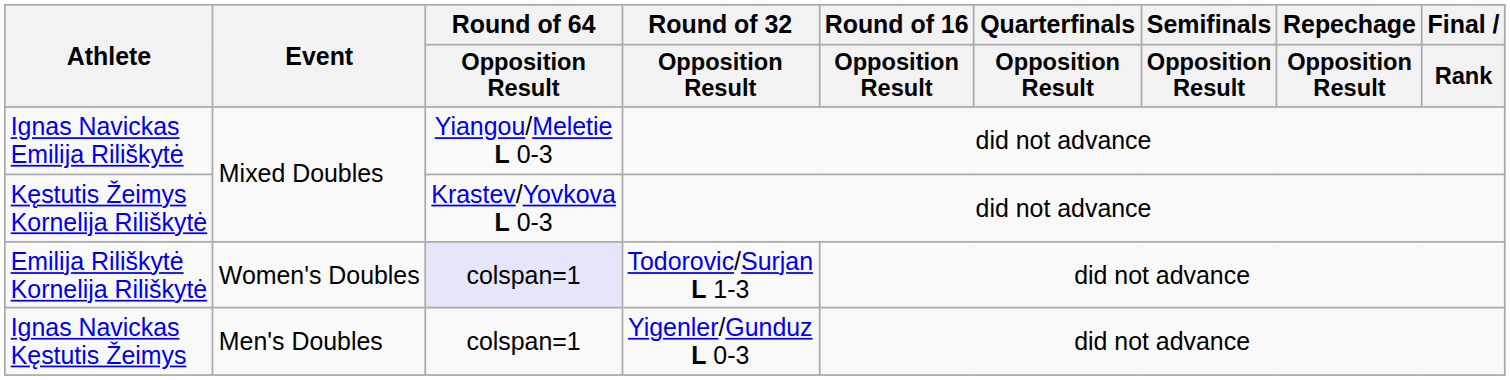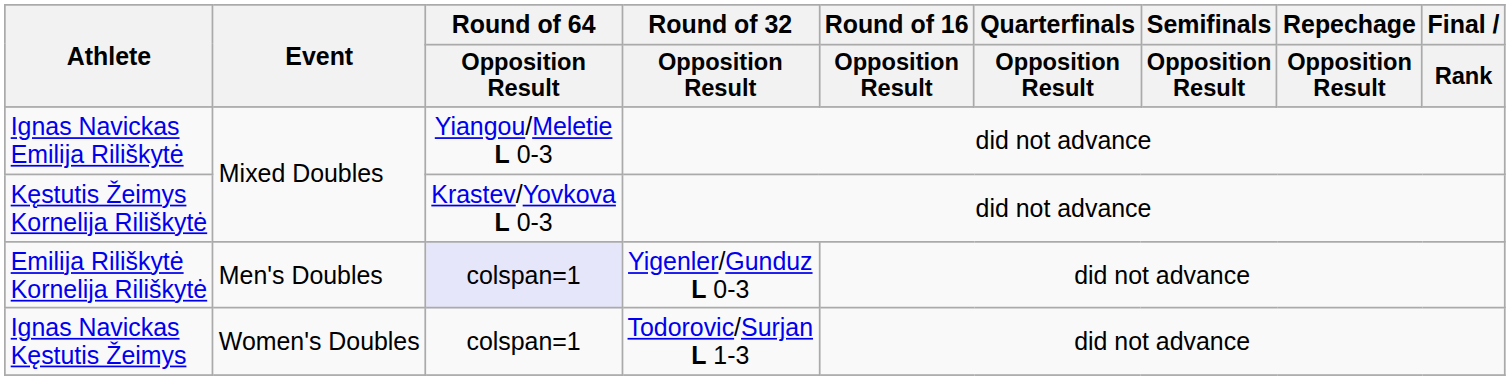Emilija Riliškytė Kornelija Riliškytė | Event: Women's Doubles -> Men's Doubles
Emilija Riliškytė Kornelija Riliškytė | Round of 32 / Opposition Result: Todorovic/Surjan L 1-3 -> Yigenler/Gunduz L 0-3
Ignas Navickas Kęstutis Žeimys | Event: Men's Doubles -> Women's Doubles
Ignas Navickas Kęstutis Žeimys | Round of 32 / Opposition Result: Yigenler/Gunduz L 0-3 -> Todorovic/Surjan L 1-3
